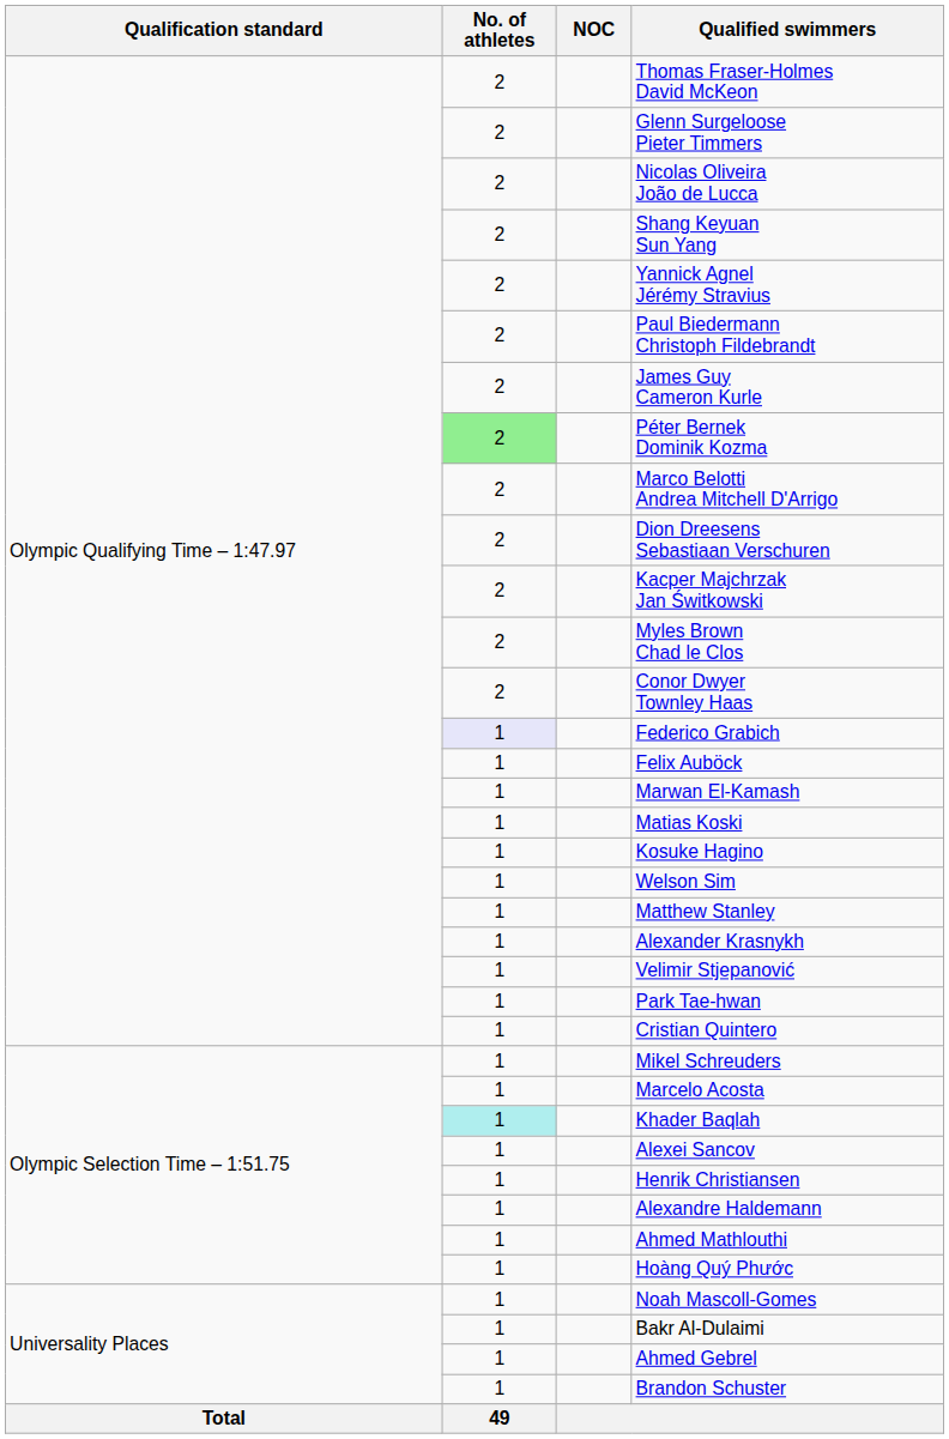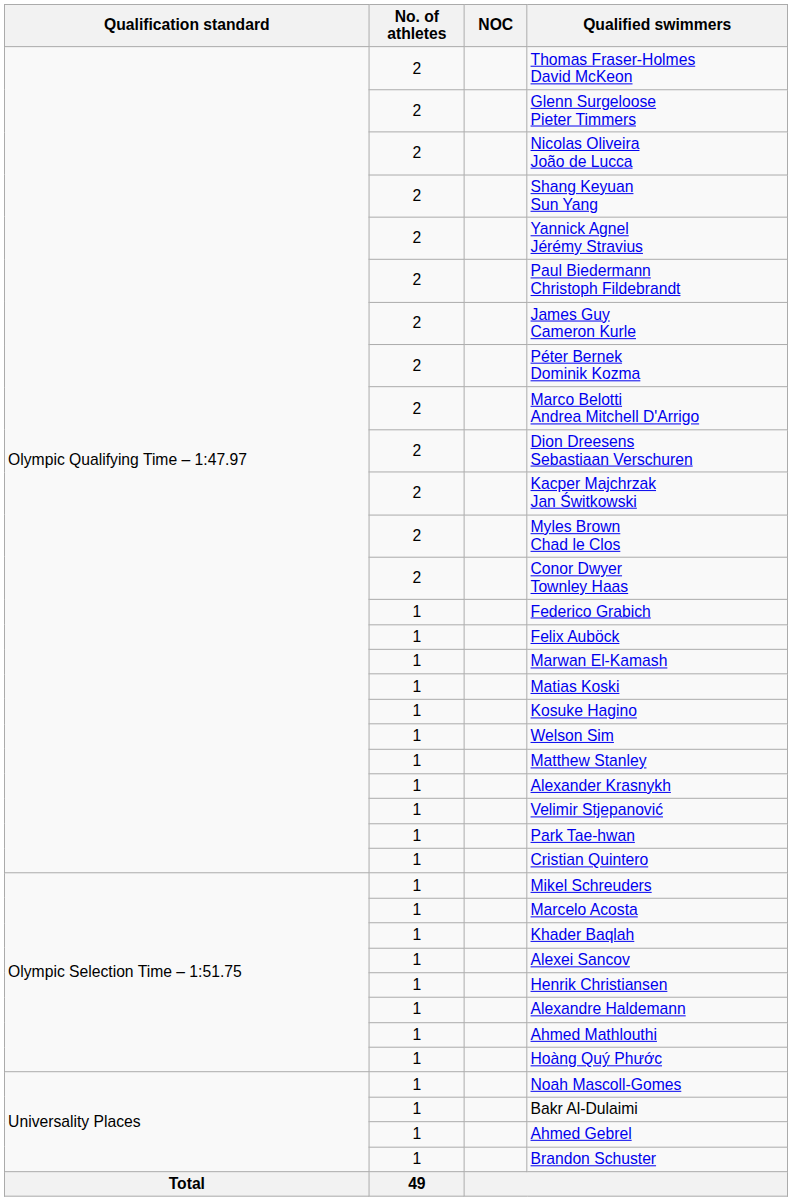Péter Bernek Dominik Kozma | No. of athletes: lightgreen background -> no background
Federico Grabich | No. of athletes: lavender background -> no background
Khader Baqlah | No. of athletes: paleturquoise background -> no background
